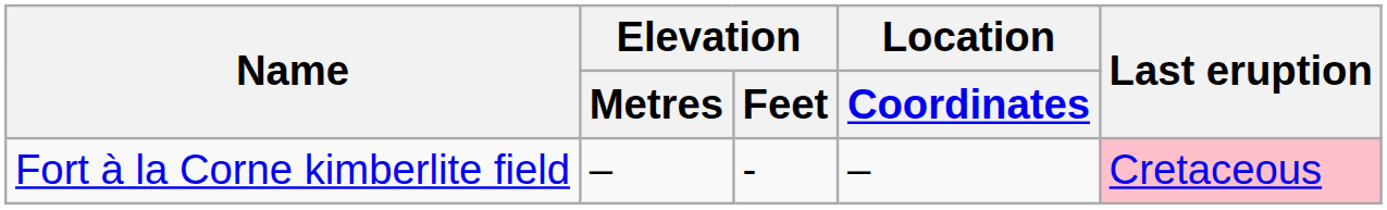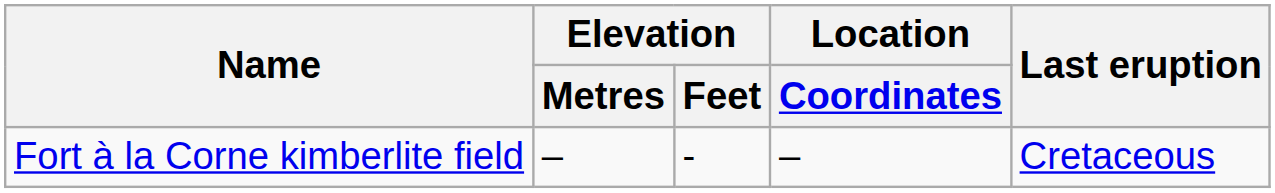Fort à la Corne kimberlite field | Last eruption: pink background -> no background
